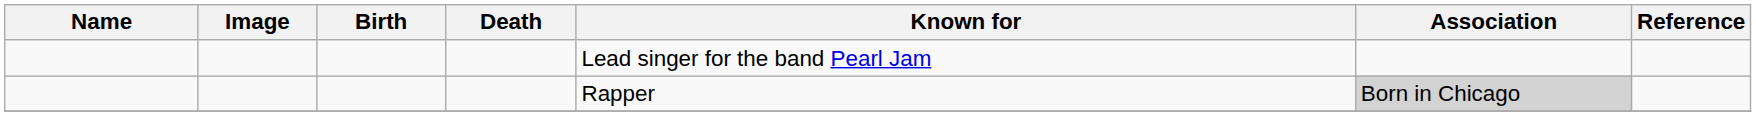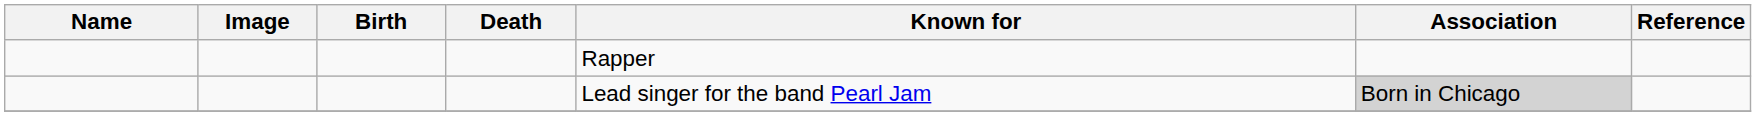row 2 | Known for: Lead singer for the band Pearl Jam -> Rapper
row 3 | Known for: Rapper -> Lead singer for the band Pearl Jam
